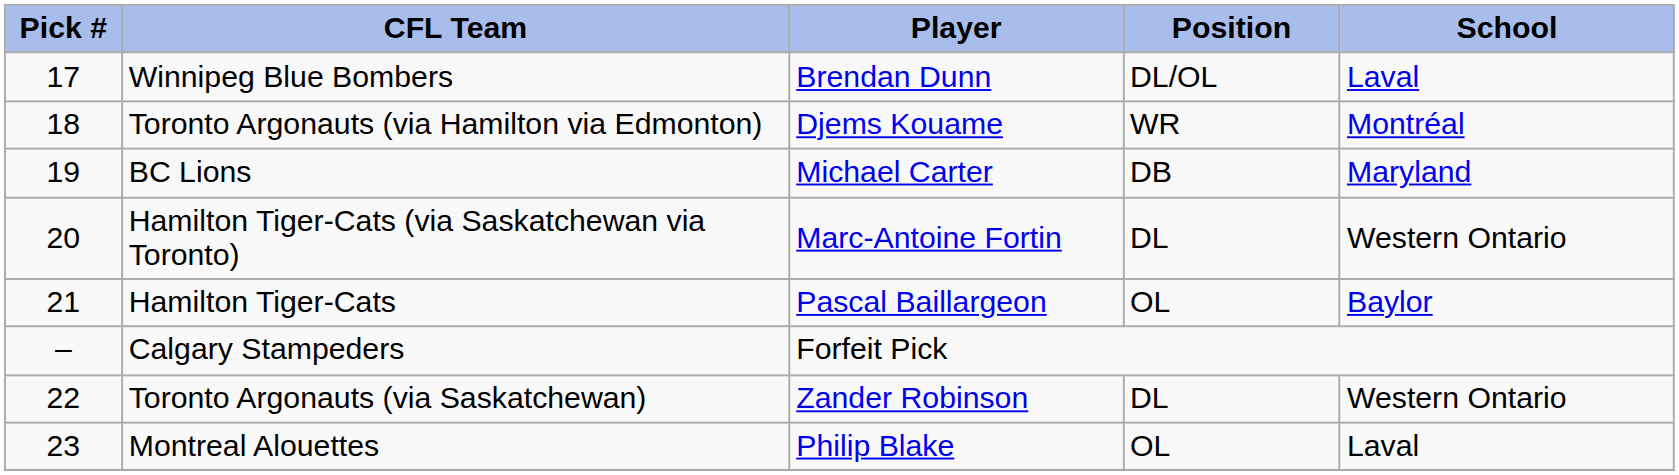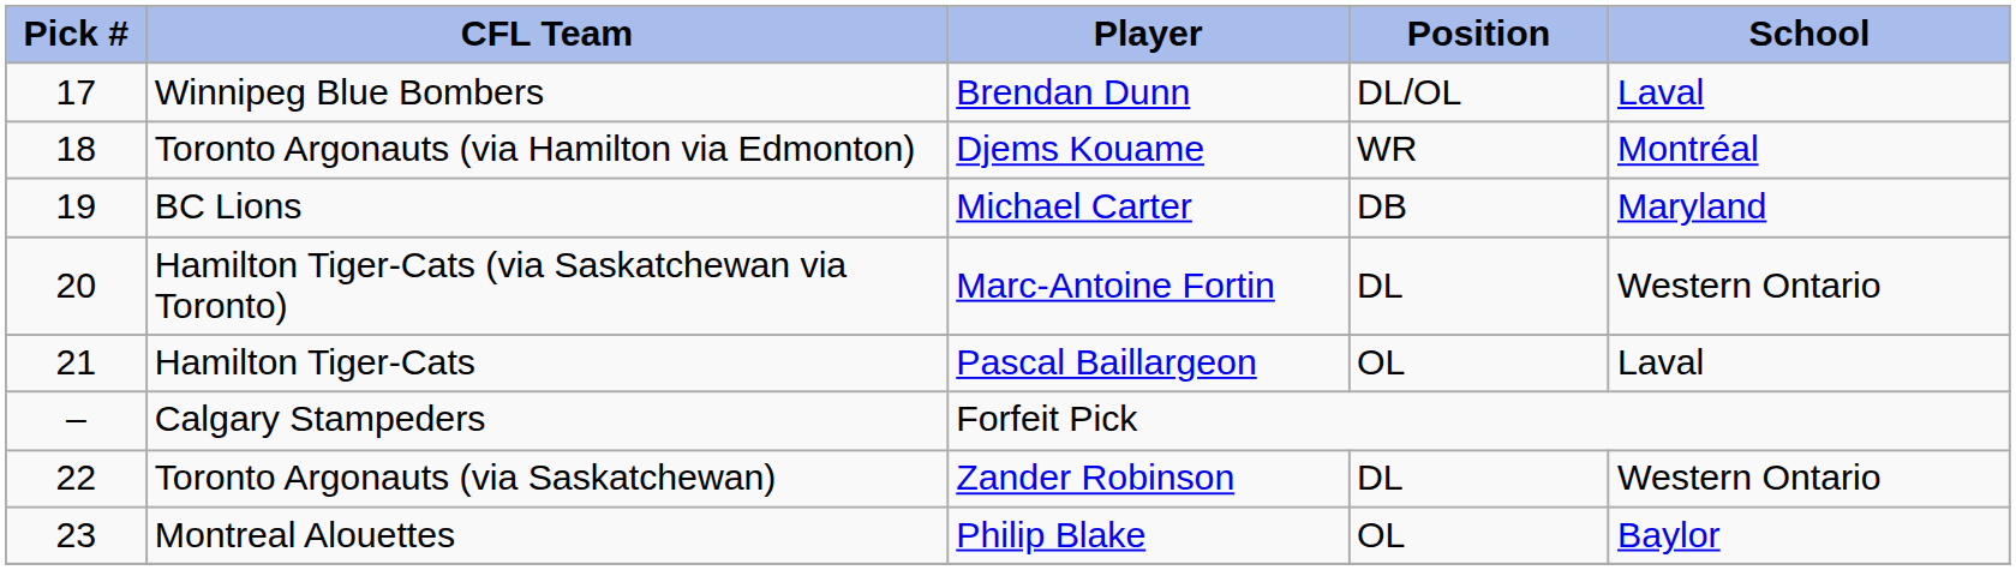Hamilton Tiger-Cats | School: Baylor -> Laval
Montreal Alouettes | School: Laval -> Baylor
